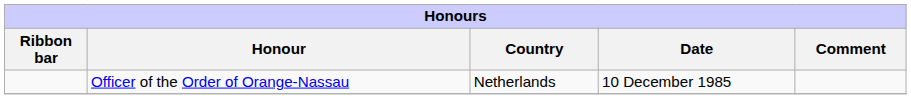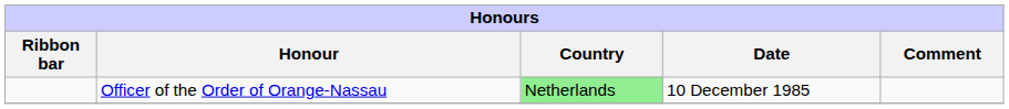Officer of the Order of Orange-Nassau | Country: no background -> lightgreen background
